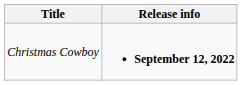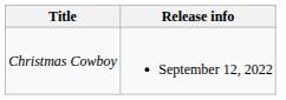Christmas Cowboy | Release info: bold -> normal
